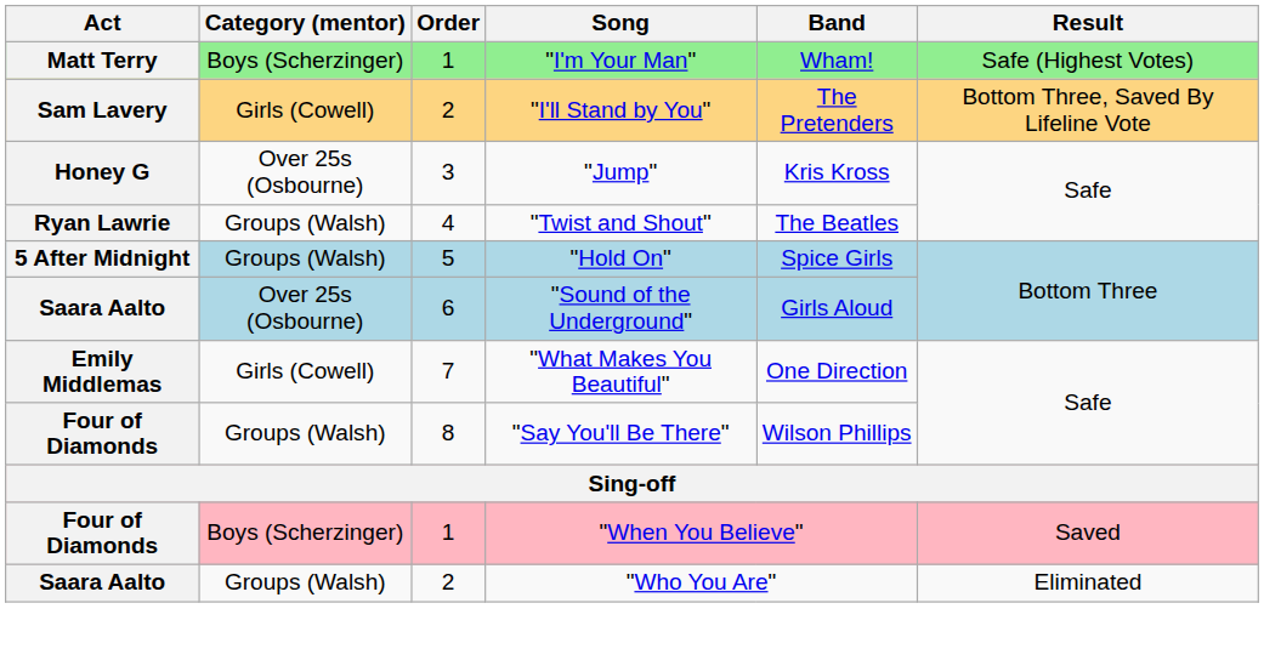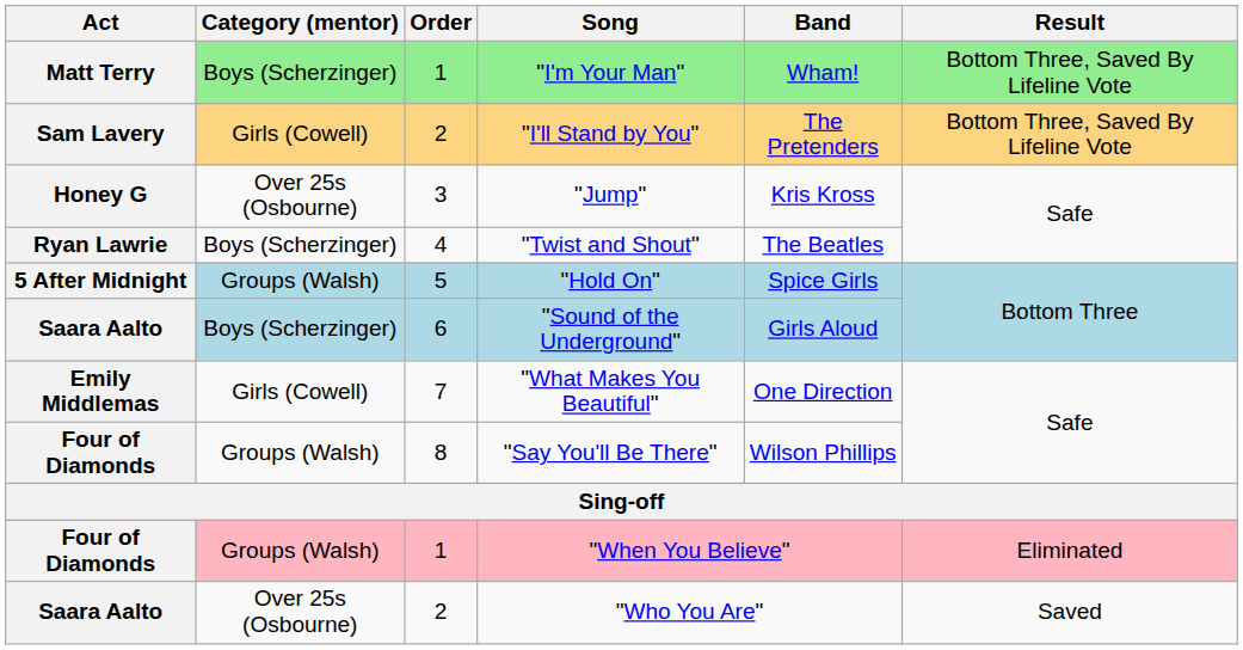"I'm Your Man" | Result: Safe (Highest Votes) -> Bottom Three, Saved By Lifeline Vote
"Twist and Shout" | Category (mentor): Groups (Walsh) -> Boys (Scherzinger)
"Sound of the Underground" | Category (mentor): Over 25s (Osbourne) -> Boys (Scherzinger)
"When You Believe" | Category (mentor): Boys (Scherzinger) -> Groups (Walsh)
"When You Believe" | Result: Saved -> Eliminated
"Who You Are" | Category (mentor): Groups (Walsh) -> Over 25s (Osbourne)
"Who You Are" | Result: Eliminated -> Saved
